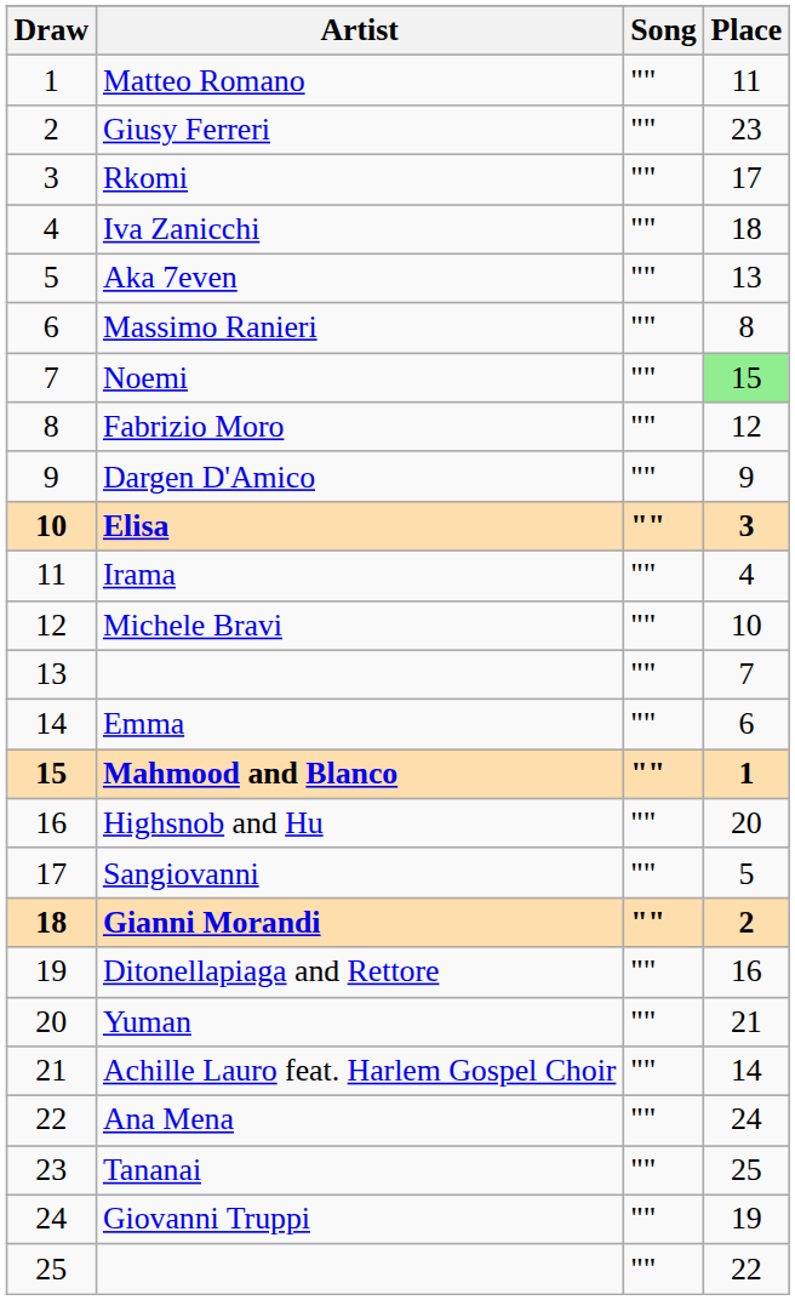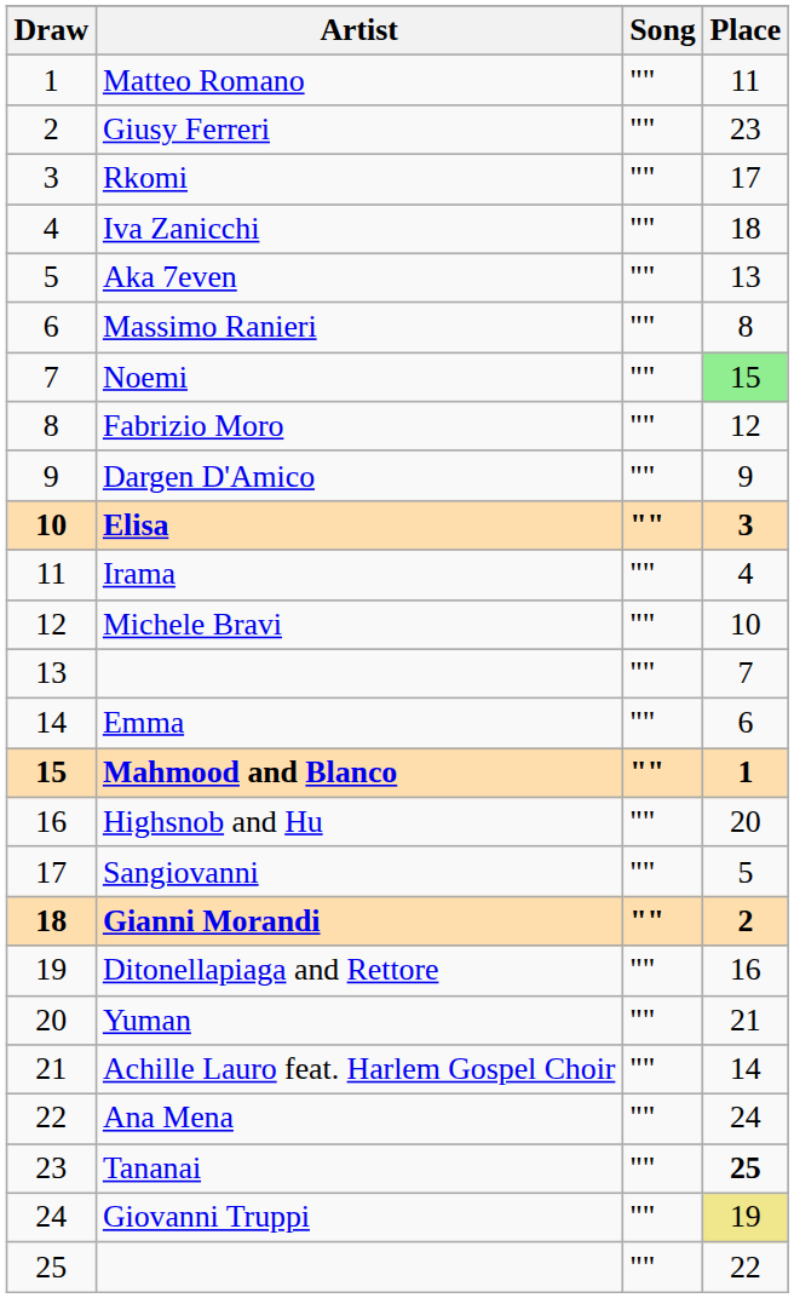Tananai | Place: normal -> bold
Giovanni Truppi | Place: no background -> khaki background
